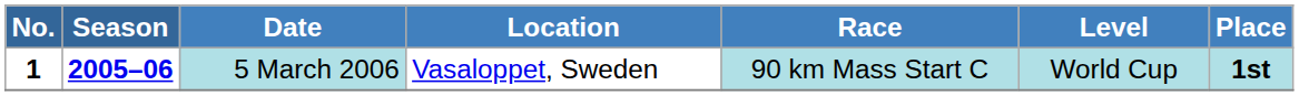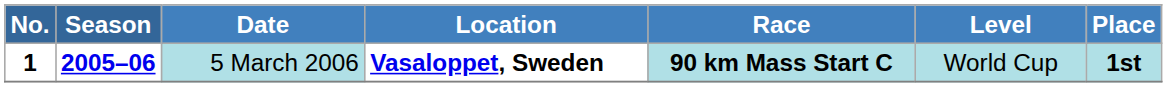5 March 2006 | Location: normal -> bold
5 March 2006 | Race: normal -> bold
